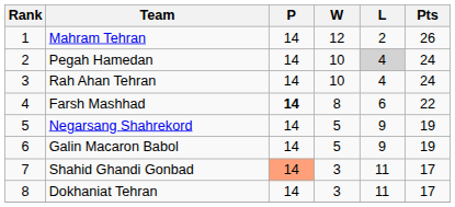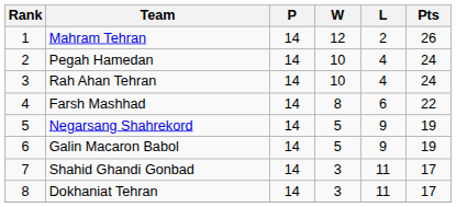Pegah Hamedan | L: lightgrey background -> no background
Farsh Mashhad | P: bold -> normal
Shahid Ghandi Gonbad | P: lightsalmon background -> no background
